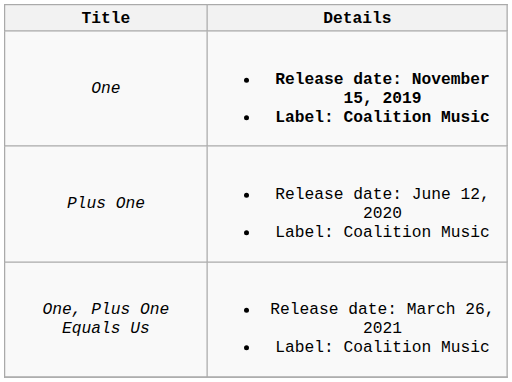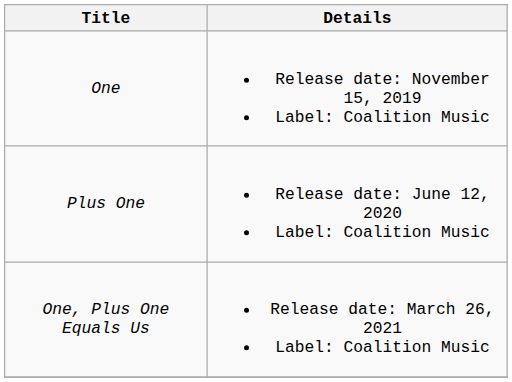One | Details: bold -> normal
